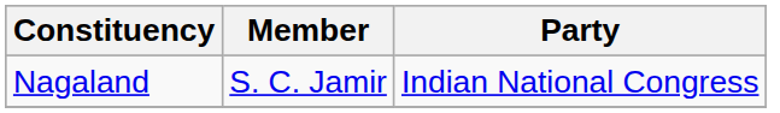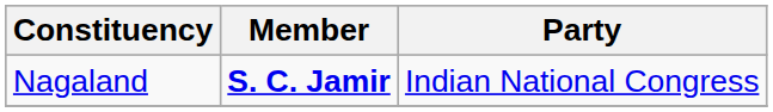Nagaland | Member: normal -> bold
